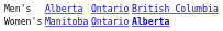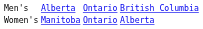Women's | column 4: bold -> normal
